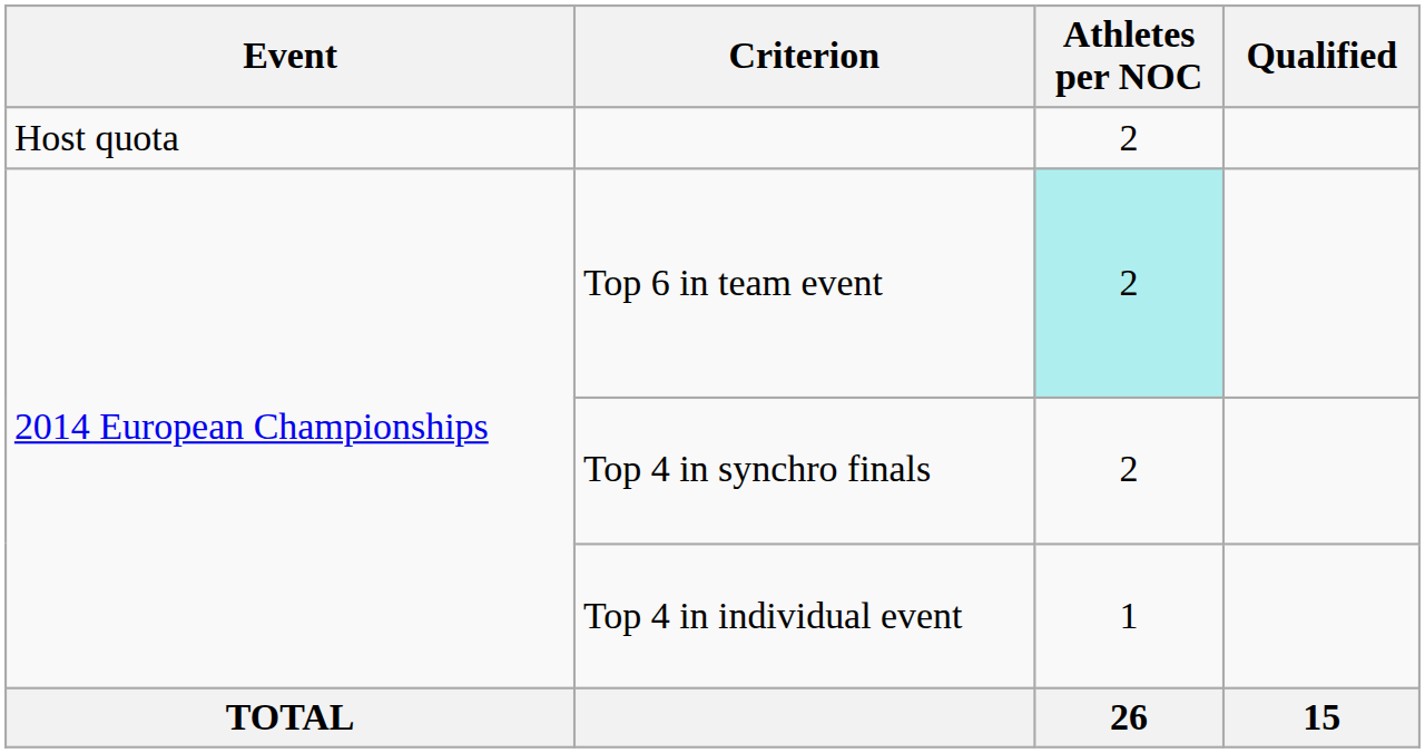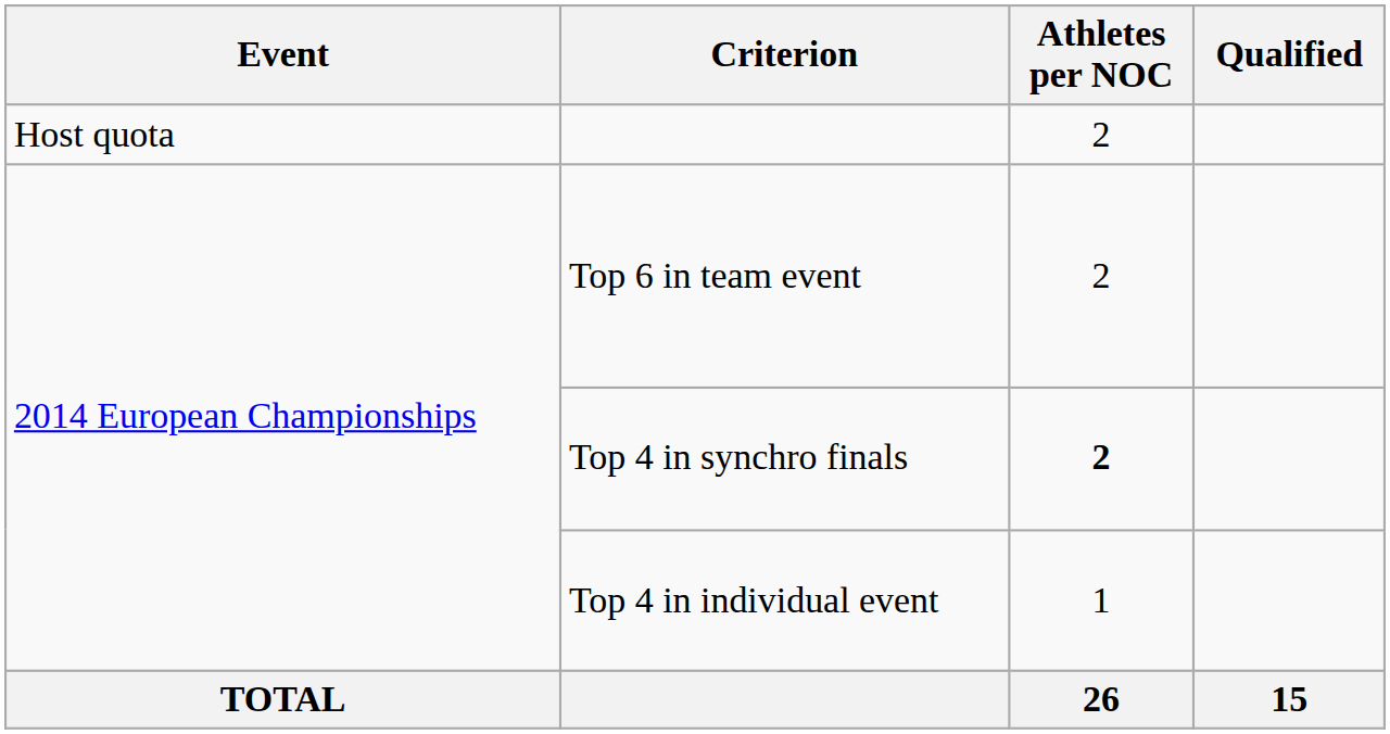Top 6 in team event | Athletes per NOC: paleturquoise background -> no background
Top 4 in synchro finals | Athletes per NOC: normal -> bold
